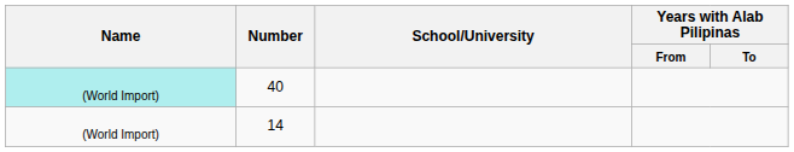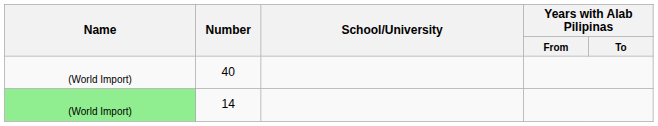40 | Name: paleturquoise background -> no background
14 | Name: no background -> lightgreen background
